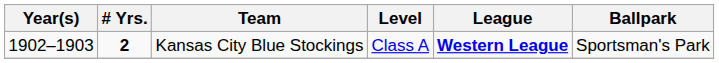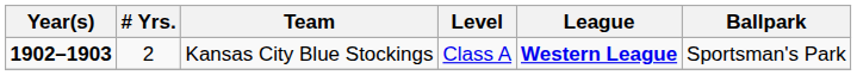Kansas City Blue Stockings | Year(s): normal -> bold
Kansas City Blue Stockings | # Yrs.: bold -> normal
